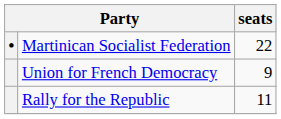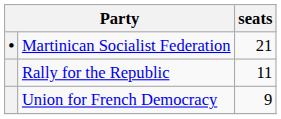Martinican Socialist Federation | seats: 22 -> 21
rows swapped: Rally for the Republic <-> Union for French Democracy
